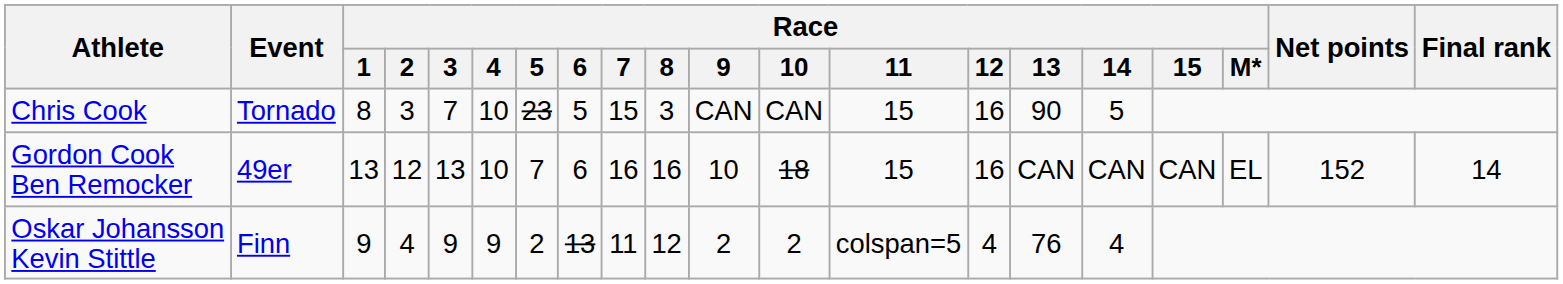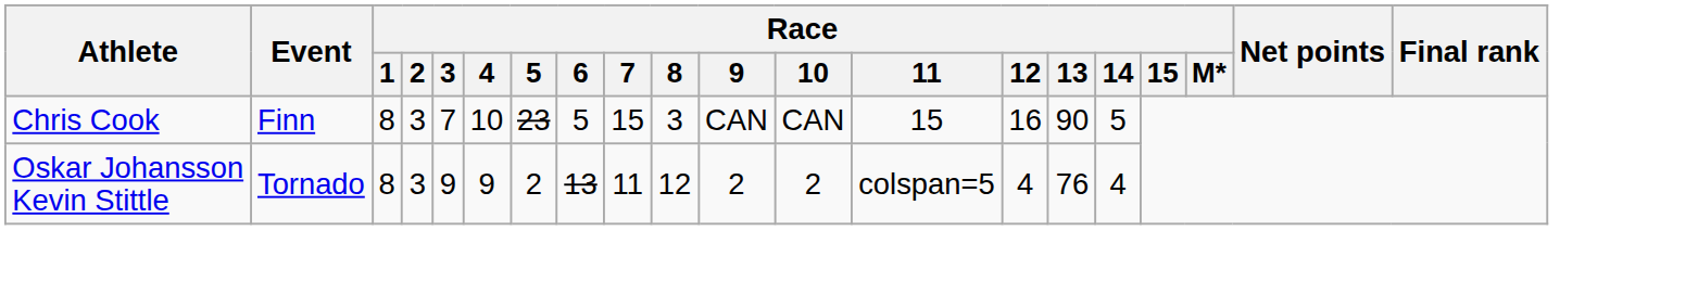Chris Cook | Event: Tornado -> Finn
- row: Gordon Cook Ben Remocker | 49er | 13 | 12 | 13 | 10 | 7 | 6 | 16 | 16 | 10 | 18 | 15 | 16 | CAN | CAN | CAN | EL | 152 | 14
Oskar Johansson Kevin Stittle | Event: Finn -> Tornado
Oskar Johansson Kevin Stittle | Race / 1: 9 -> 8
Oskar Johansson Kevin Stittle | Race / 2: 4 -> 3
